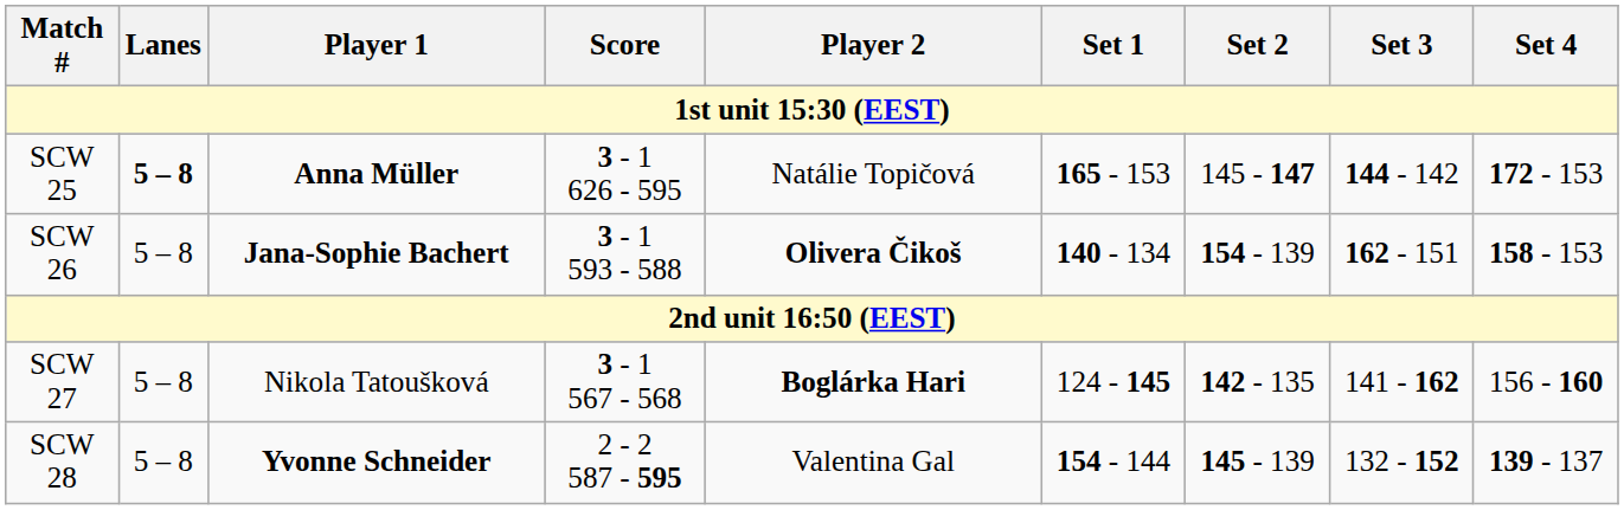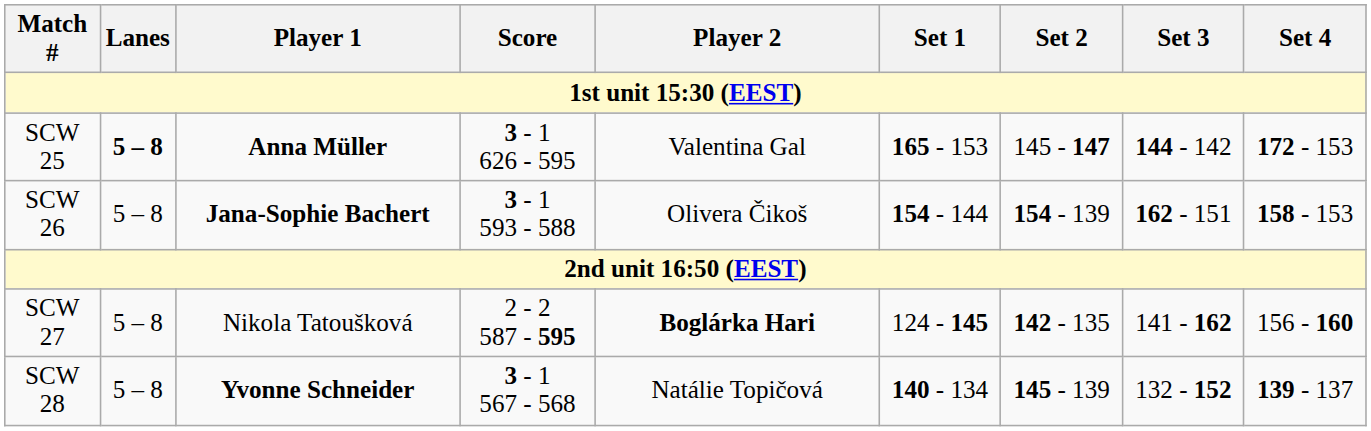SCW 25 | Player 2: Natálie Topičová -> Valentina Gal
SCW 26 | Player 2: bold -> normal
SCW 26 | Set 1: 140 - 134 -> 154 - 144
SCW 27 | Score: 3 - 1 567 - 568 -> 2 - 2 587 - 595
SCW 28 | Score: 2 - 2 587 - 595 -> 3 - 1 567 - 568
SCW 28 | Player 2: Valentina Gal -> Natálie Topičová
SCW 28 | Set 1: 154 - 144 -> 140 - 134
